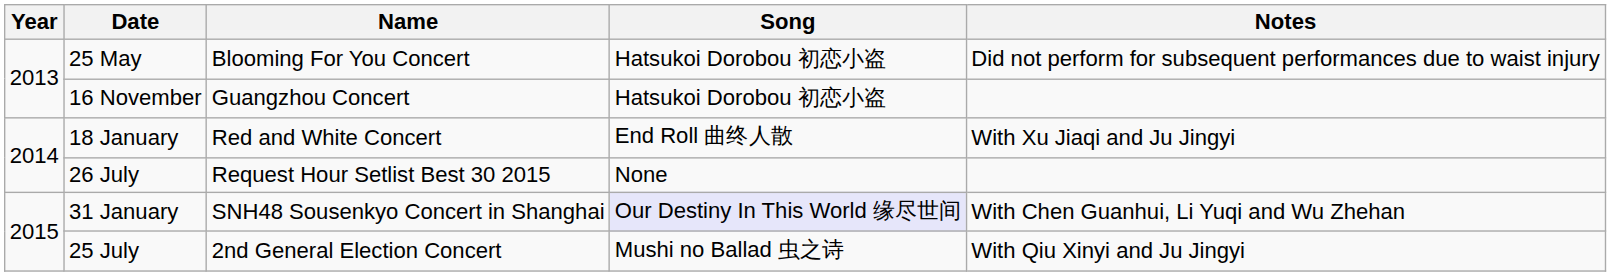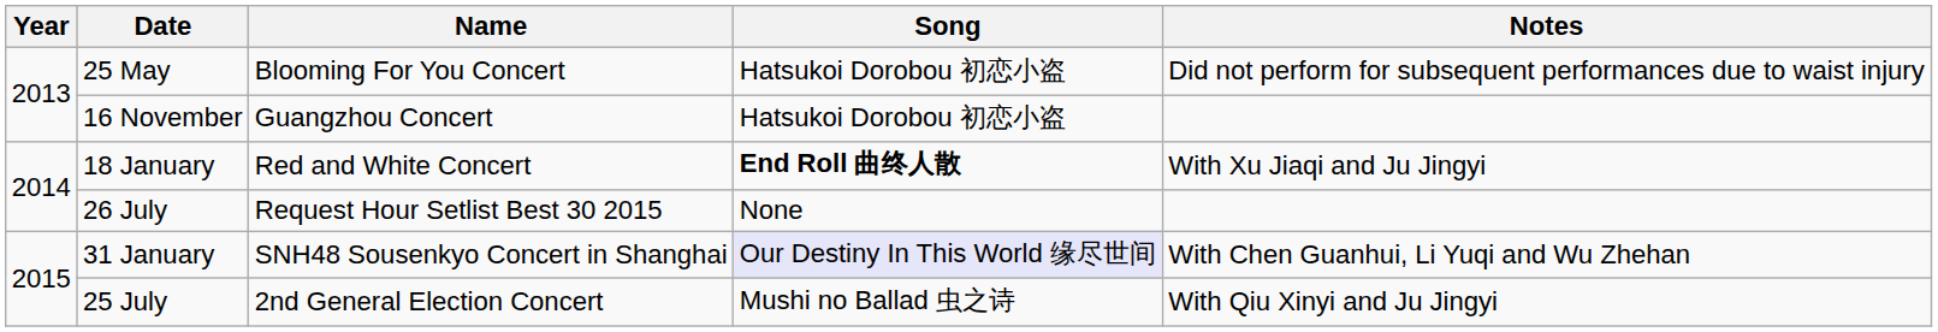18 January | Song: normal -> bold
